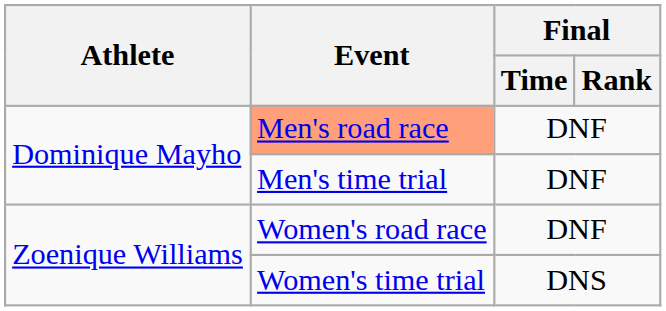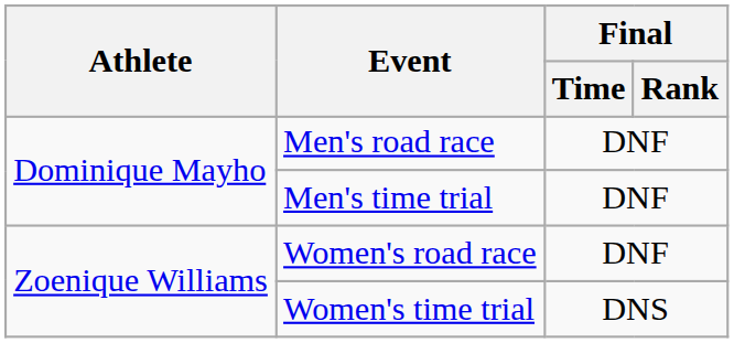Men's road race | Event: lightsalmon background -> no background
